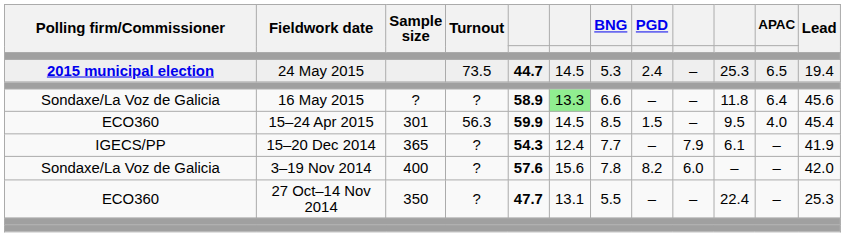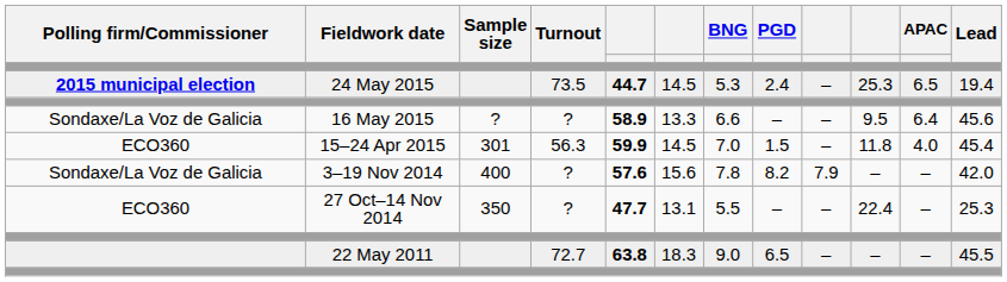16 May 2015 | column 6: lightgreen background -> no background
16 May 2015 | column 10: 11.8 -> 9.5
15–24 Apr 2015 | BNG: 8.5 -> 7.0
15–24 Apr 2015 | column 10: 9.5 -> 11.8
- row: IGECS/PP | 15–20 Dec 2014 | 365 | ? | 54.3 | 12.4 | 7.7 | – | 7.9 | 6.1 | – | 41.9
3–19 Nov 2014 | column 9: 6.0 -> 7.9
+ row: 22 May 2011 | 72.7 | 63.8 | 18.3 | 9.0 | 6.5 | – | – | – | 45.5
